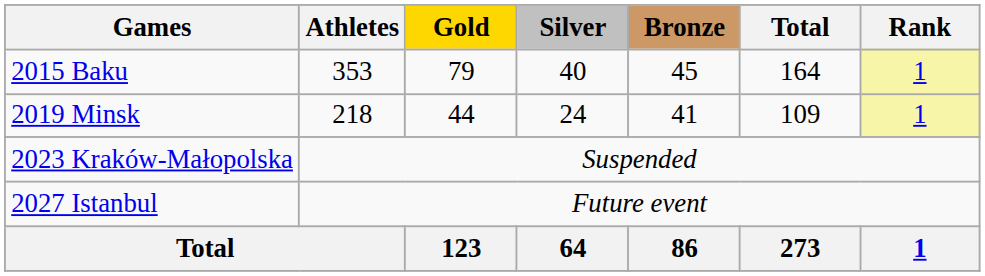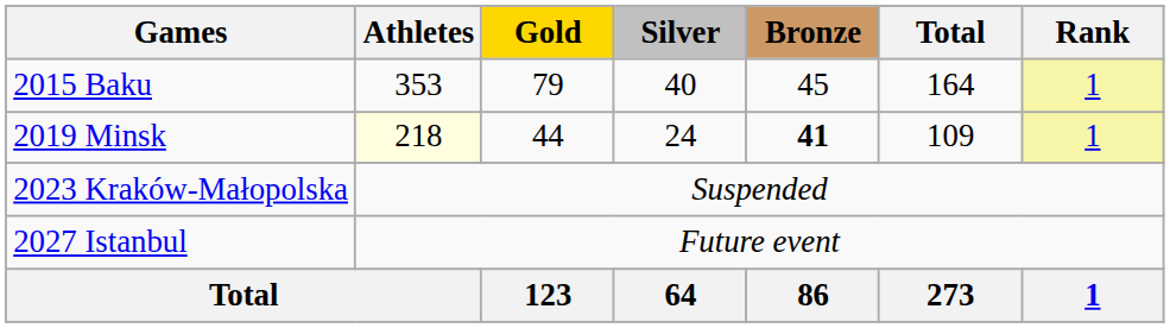2019 Minsk | Athletes: no background -> lightyellow background
2019 Minsk | Bronze: normal -> bold
